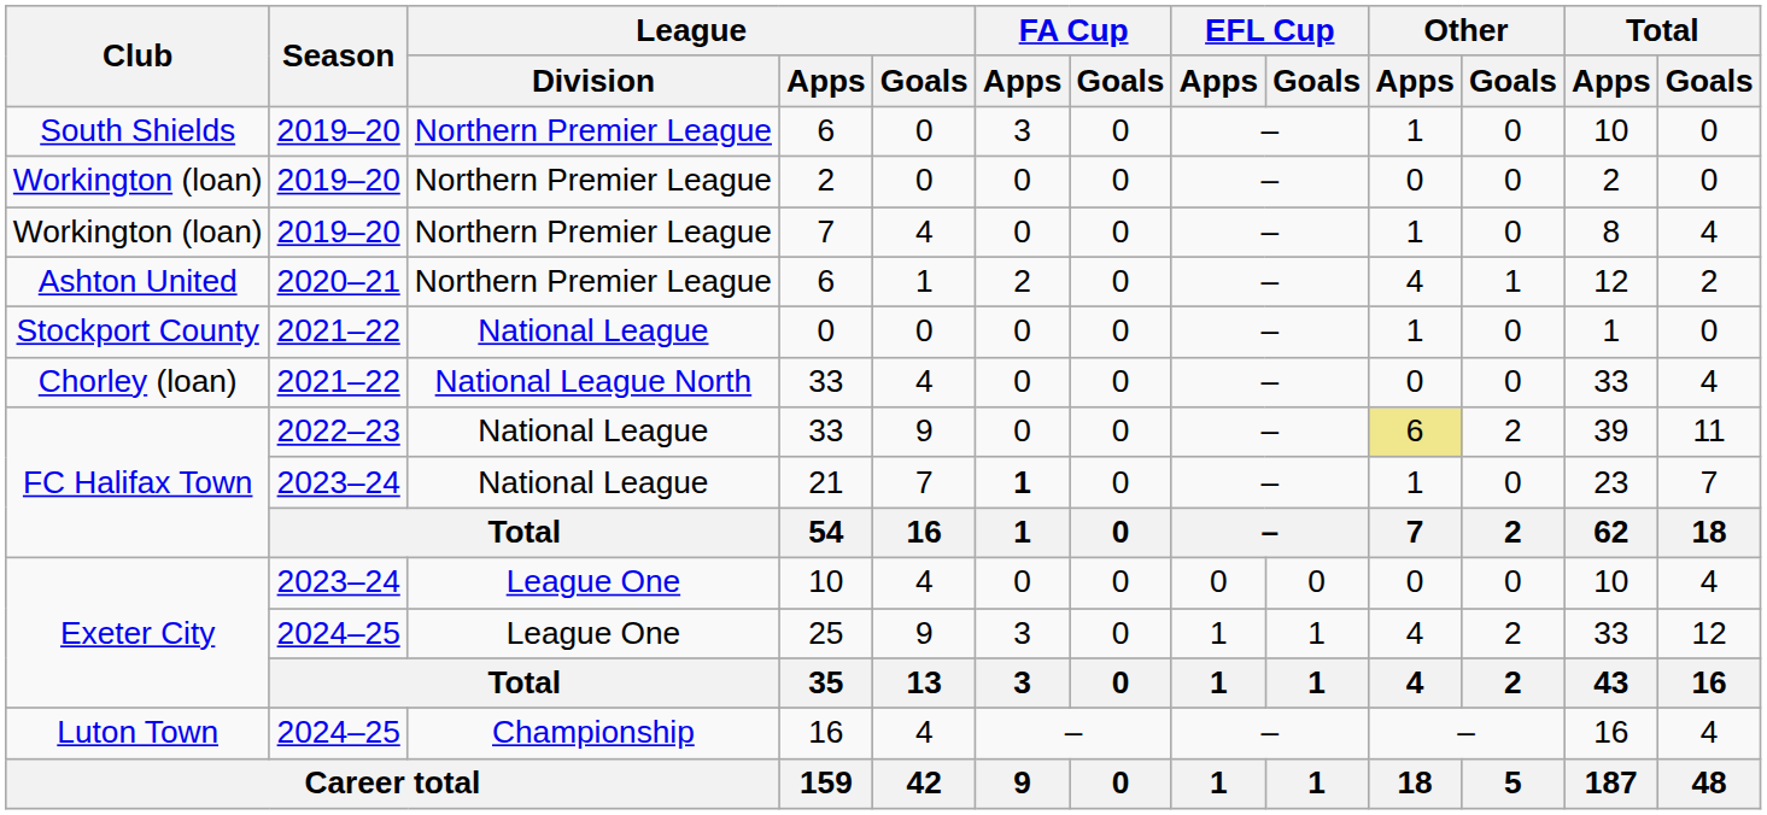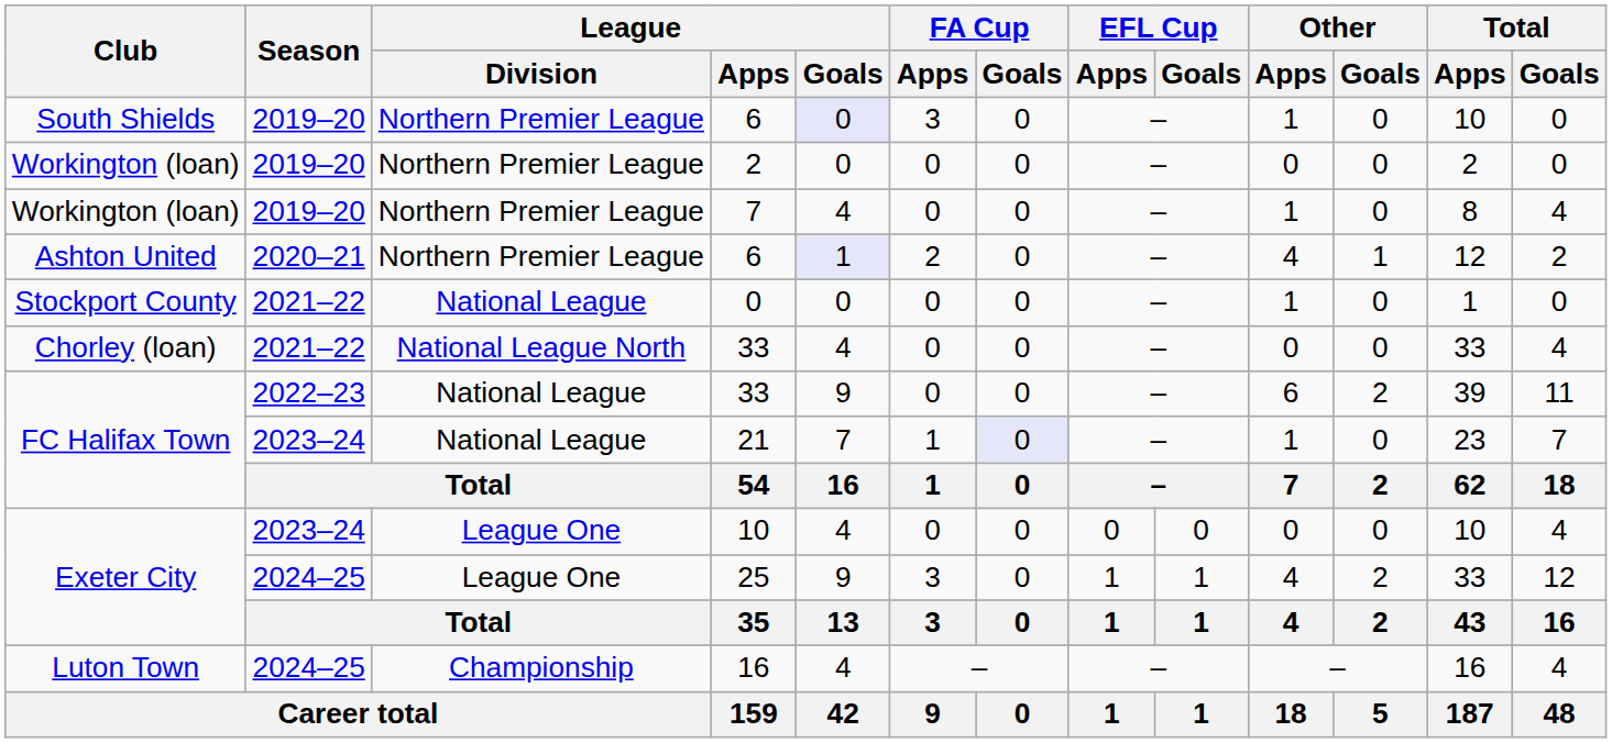South Shields / 6 | League / Goals: no background -> lavender background
Ashton United / 6 | League / Goals: no background -> lavender background
FC Halifax Town / 33 | Other / Apps: khaki background -> no background
21 | FA Cup / Apps: bold -> normal
21 | FA Cup / Goals: no background -> lavender background
